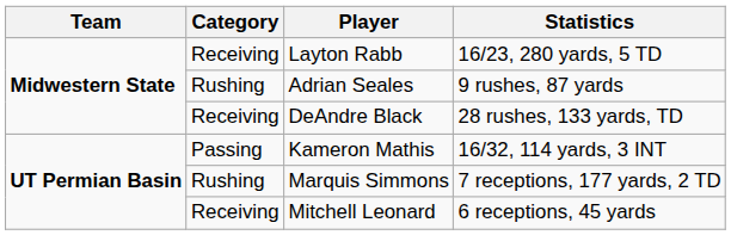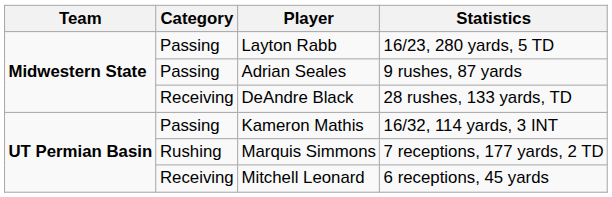Layton Rabb | Category: Receiving -> Passing
Adrian Seales | Category: Rushing -> Passing
